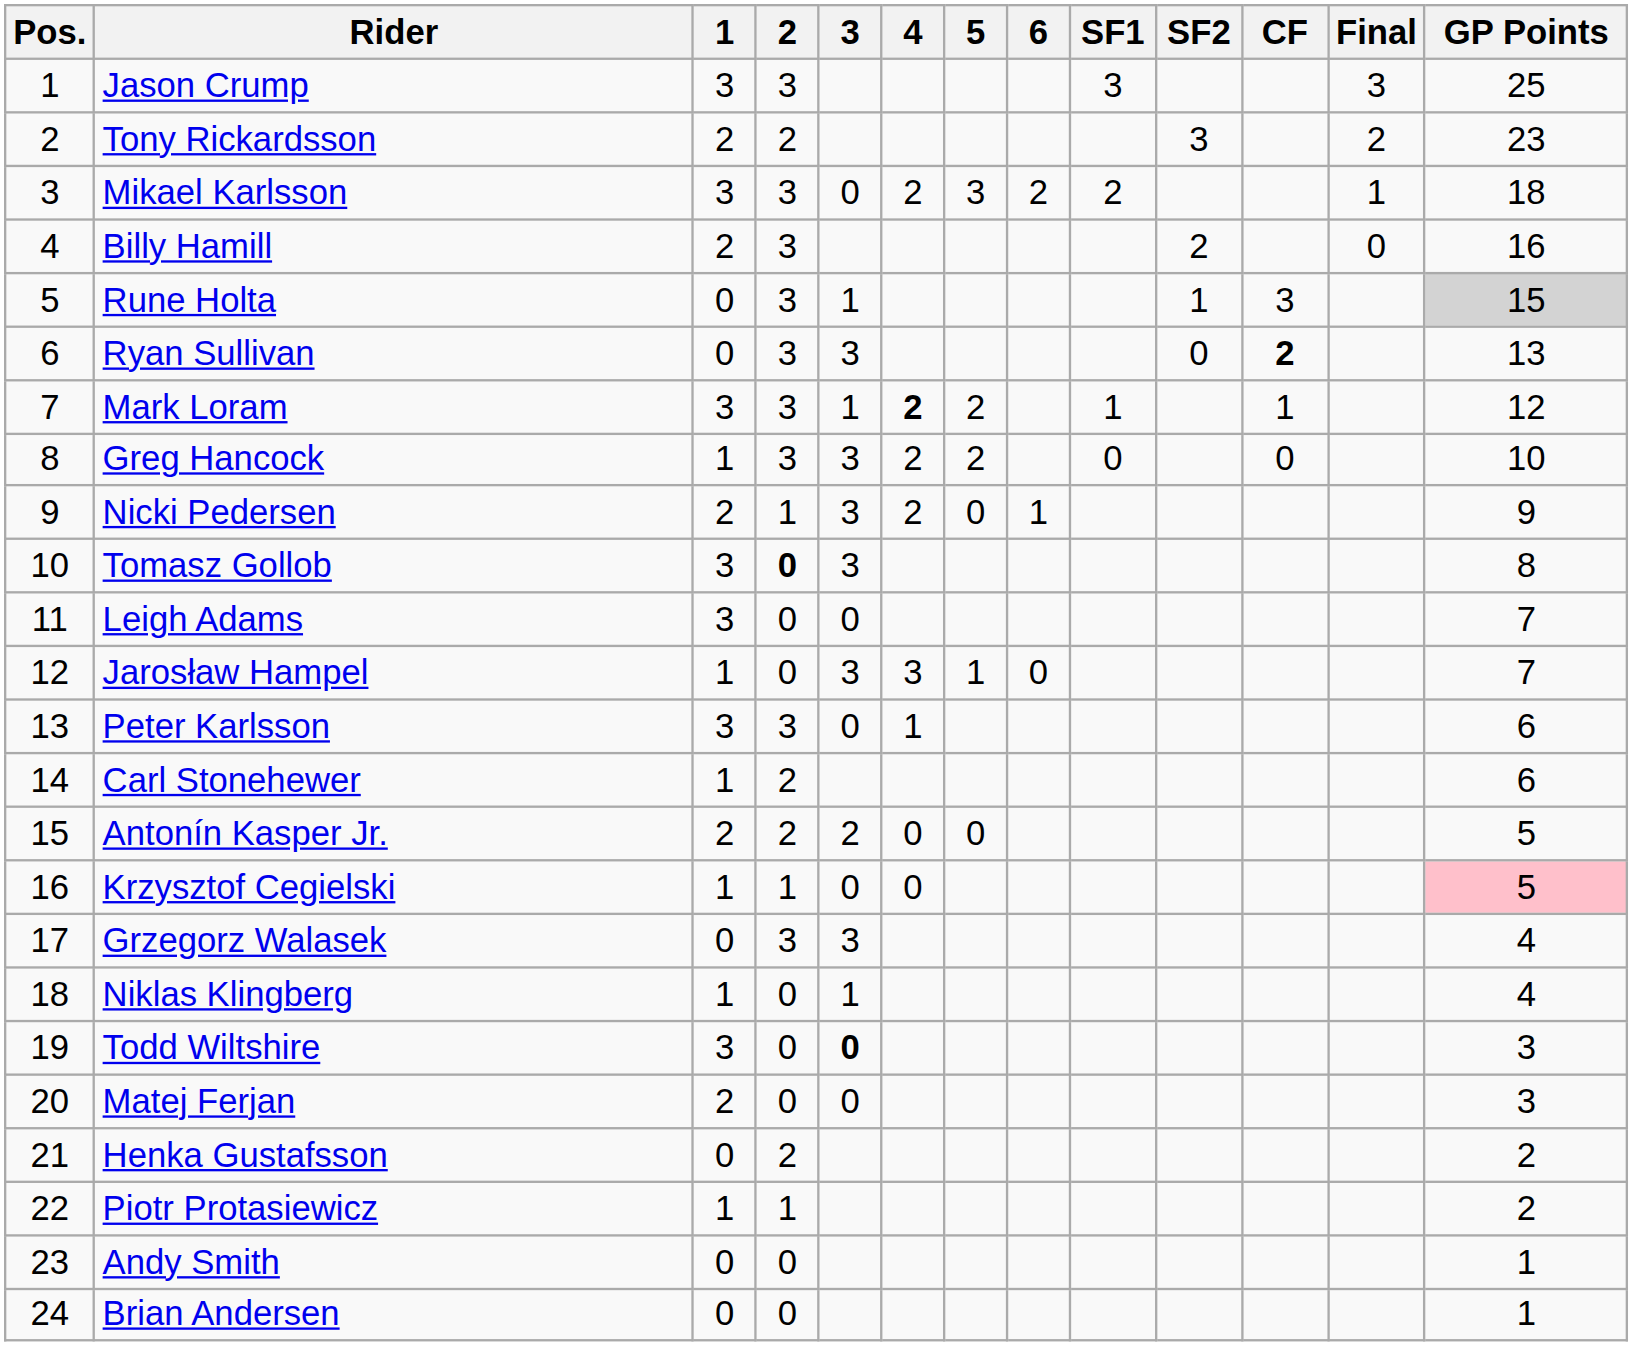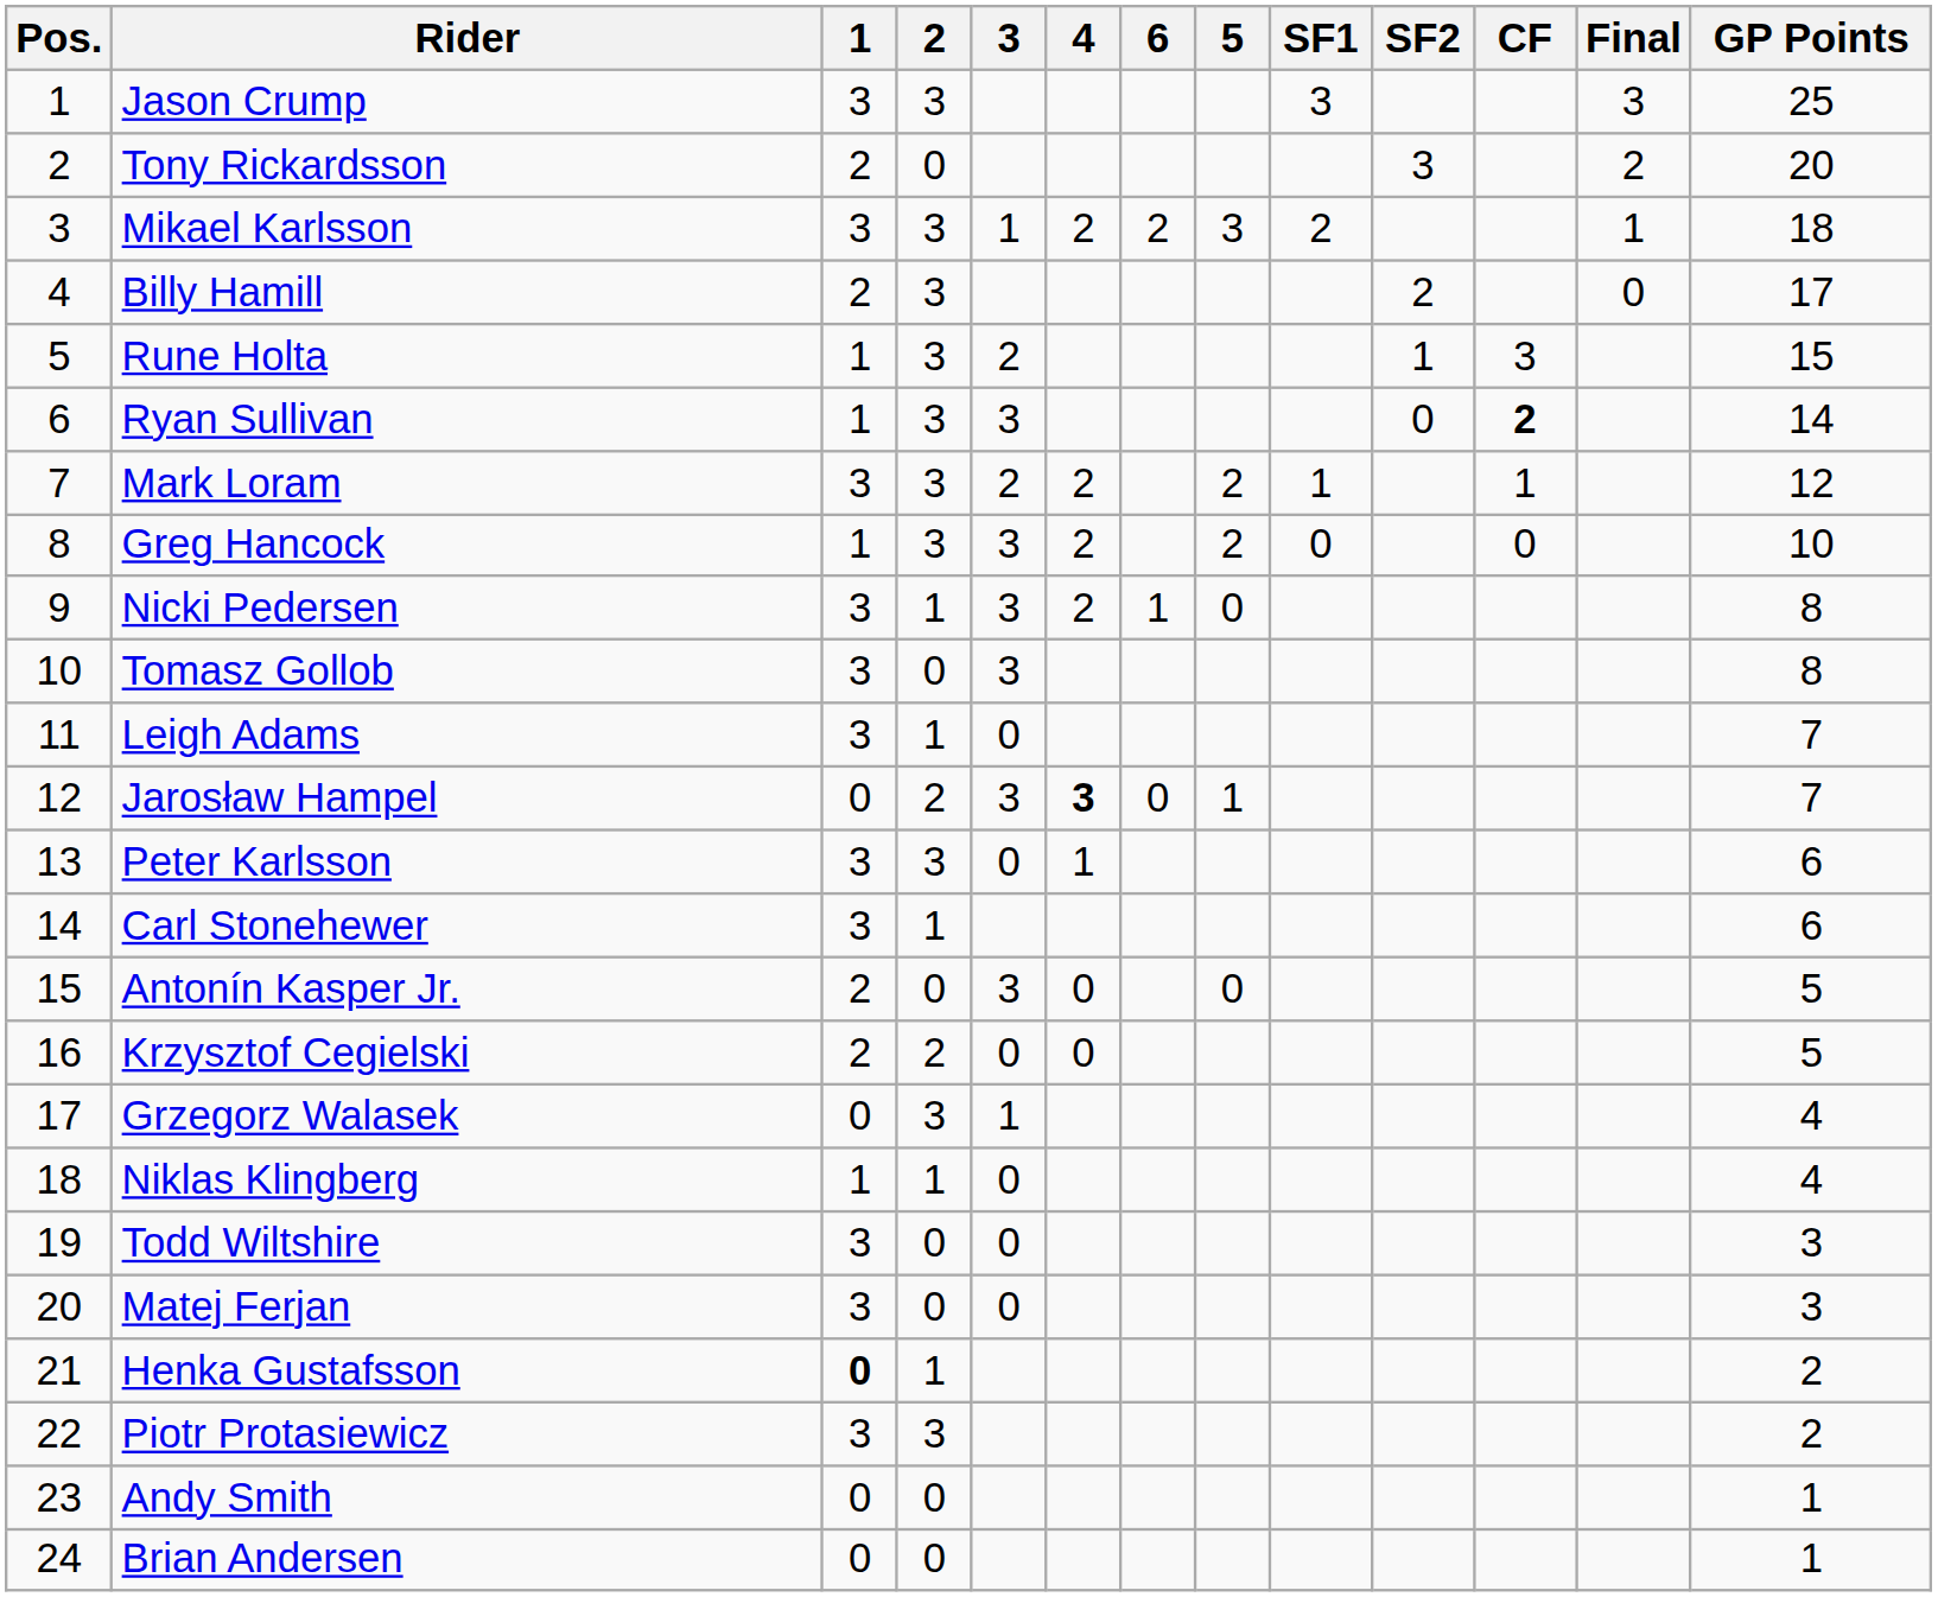columns swapped: 5 <-> 6
Tony Rickardsson | 2: 2 -> 0
Tony Rickardsson | GP Points: 23 -> 20
Mikael Karlsson | 3: 0 -> 1
Billy Hamill | GP Points: 16 -> 17
Rune Holta | 1: 0 -> 1
Rune Holta | 3: 1 -> 2
Rune Holta | GP Points: lightgrey background -> no background
Ryan Sullivan | 1: 0 -> 1
Ryan Sullivan | GP Points: 13 -> 14
Mark Loram | 3: 1 -> 2
Mark Loram | 4: bold -> normal
Nicki Pedersen | 1: 2 -> 3
Nicki Pedersen | GP Points: 9 -> 8
Tomasz Gollob | 2: bold -> normal
Leigh Adams | 2: 0 -> 1
Jarosław Hampel | 1: 1 -> 0
Jarosław Hampel | 2: 0 -> 2
Jarosław Hampel | 4: normal -> bold
Carl Stonehewer | 1: 1 -> 3
Carl Stonehewer | 2: 2 -> 1
Antonín Kasper Jr. | 2: 2 -> 0
Antonín Kasper Jr. | 3: 2 -> 3
Krzysztof Cegielski | 1: 1 -> 2
Krzysztof Cegielski | 2: 1 -> 2
Krzysztof Cegielski | GP Points: pink background -> no background
Grzegorz Walasek | 3: 3 -> 1
Niklas Klingberg | 2: 0 -> 1
Niklas Klingberg | 3: 1 -> 0
Todd Wiltshire | 3: bold -> normal
Matej Ferjan | 1: 2 -> 3
Henka Gustafsson | 1: normal -> bold
Henka Gustafsson | 2: 2 -> 1
Piotr Protasiewicz | 1: 1 -> 3
Piotr Protasiewicz | 2: 1 -> 3
